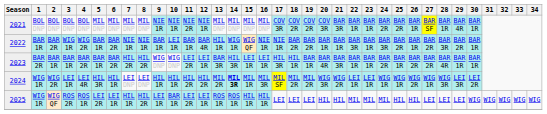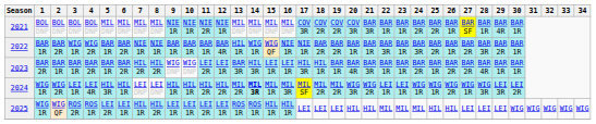row 3 | 10: LEI 1R -> BAR 1R
row 6 | 10: BAR 1R -> LEI 1R
